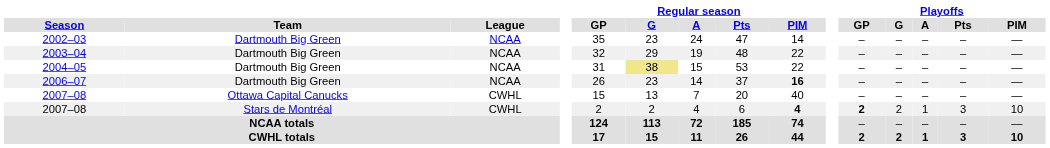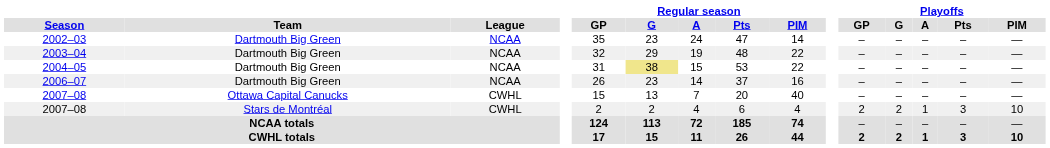2006–07 | Regular season / PIM: bold -> normal
2007–08 / Stars de Montréal | Regular season / PIM: bold -> normal
2007–08 / Stars de Montréal | Playoffs / GP: bold -> normal
